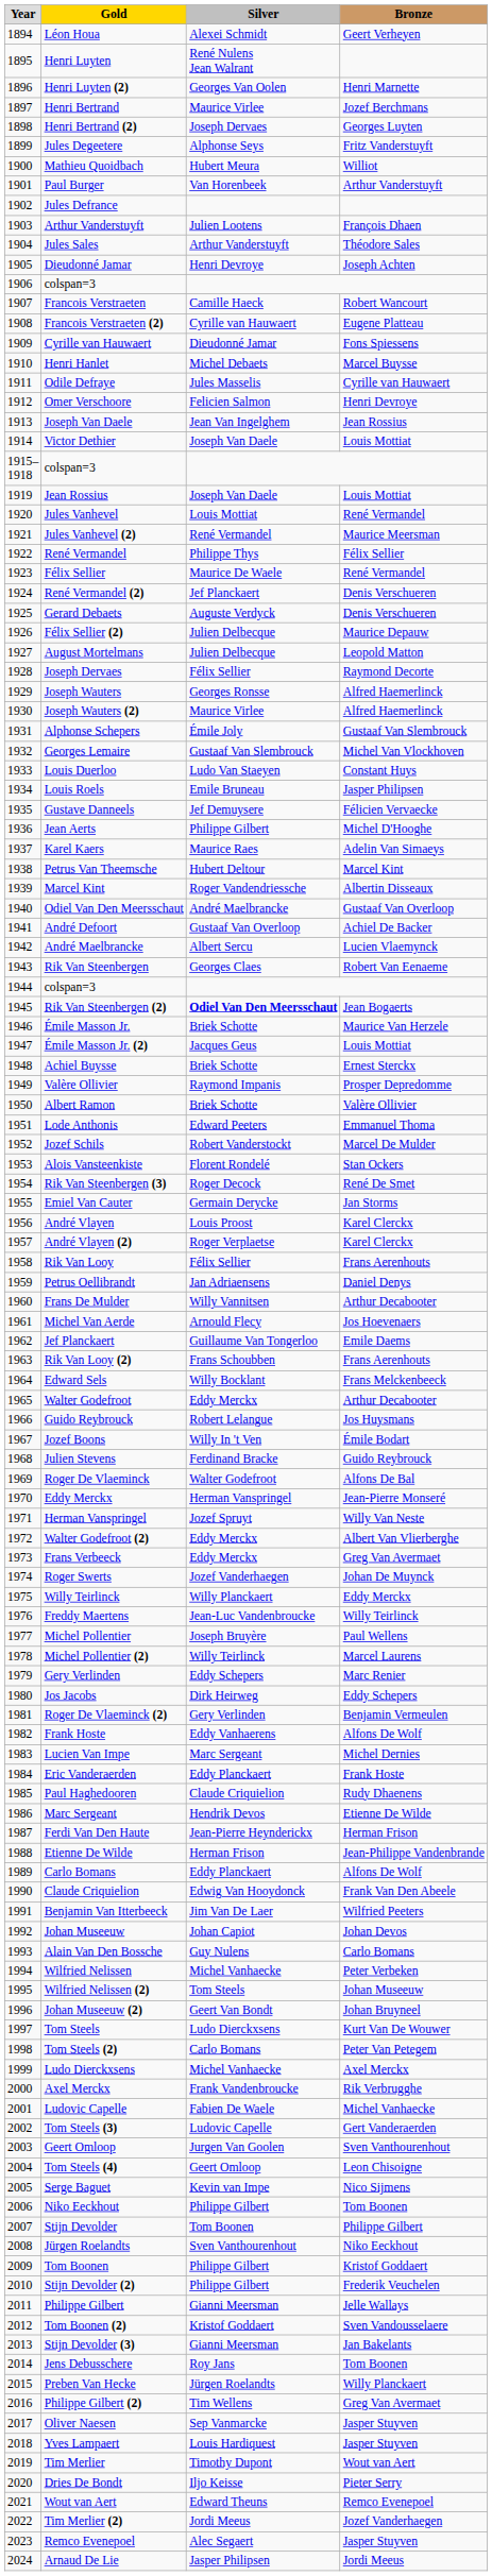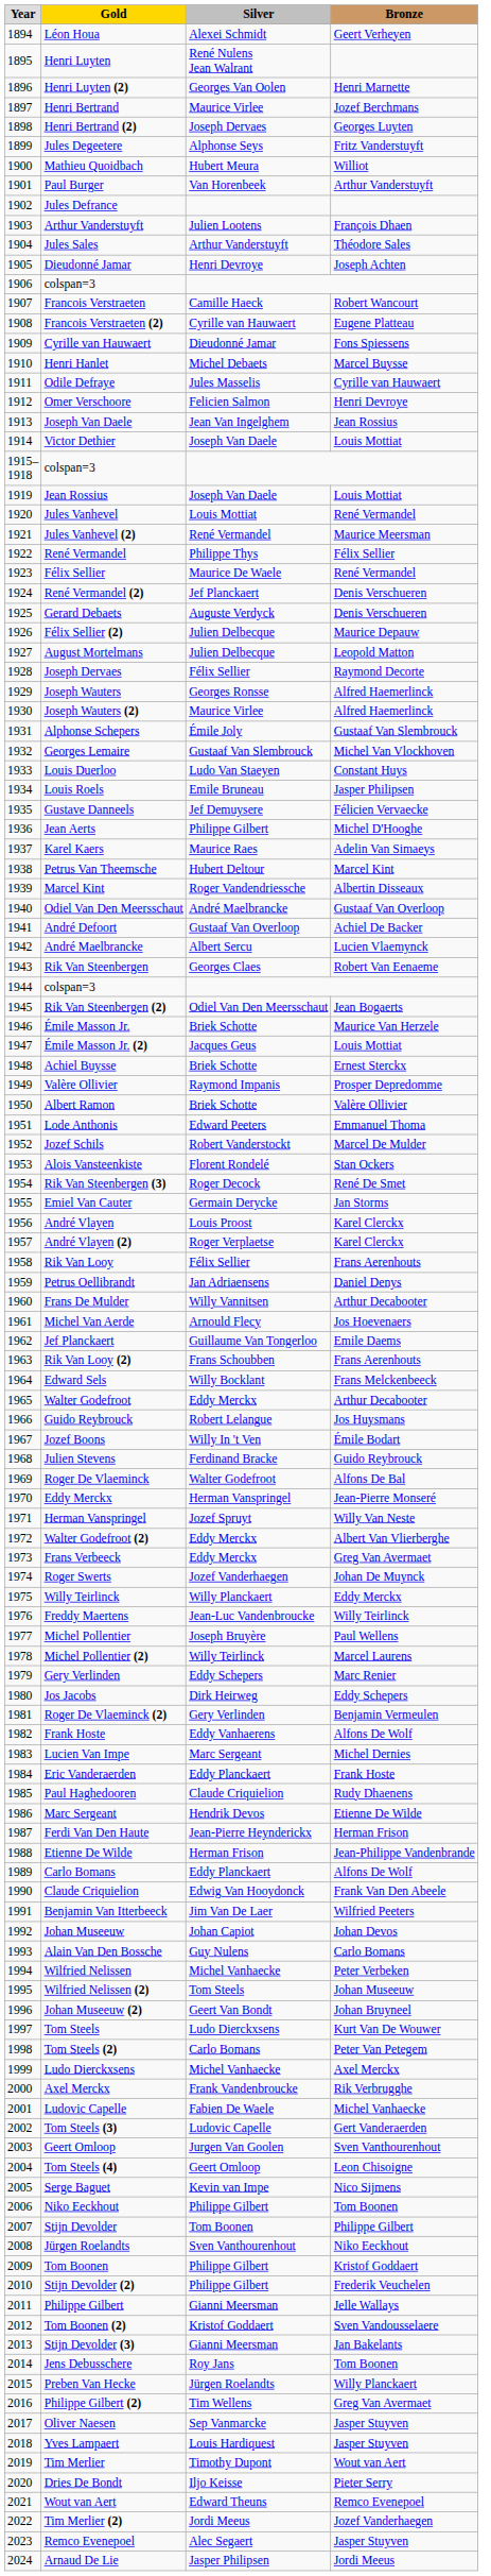Rik Van Steenbergen (2) | Silver: bold -> normal
